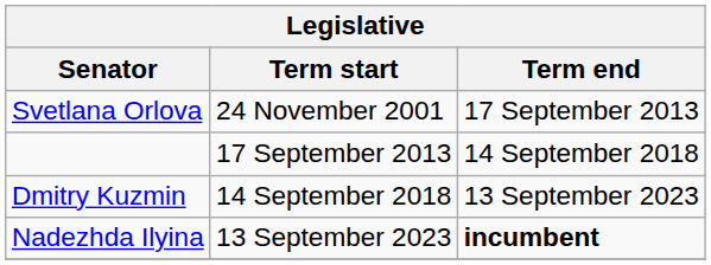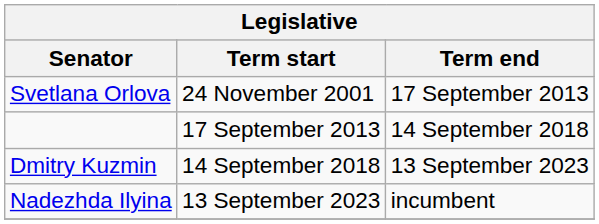Nadezhda Ilyina | Term end: bold -> normal
